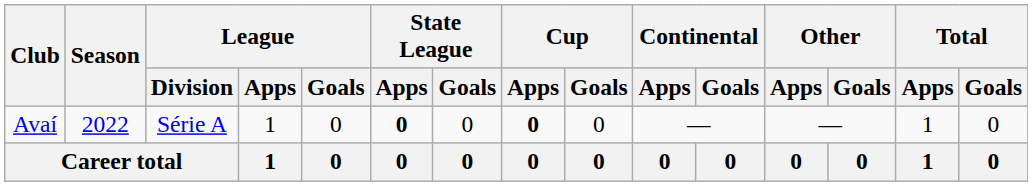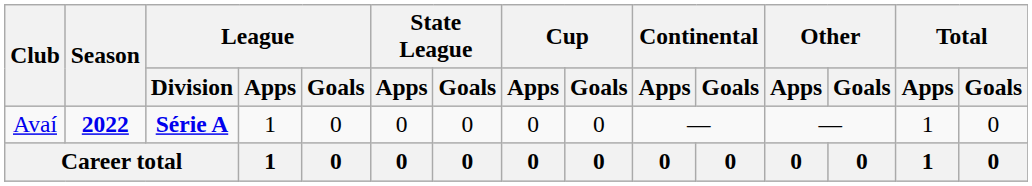Avaí | Season: normal -> bold
Avaí | League / Division: normal -> bold
Avaí | State League / Apps: bold -> normal
Avaí | Cup / Apps: bold -> normal
